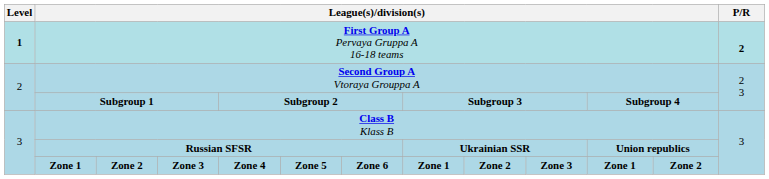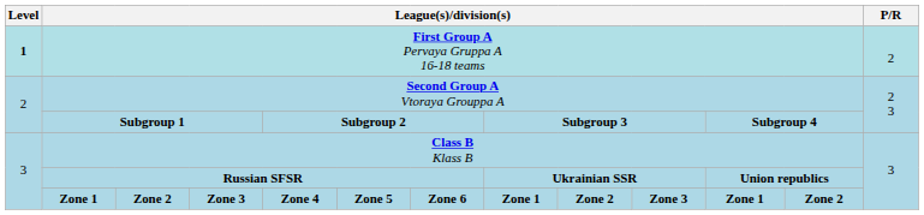First Group A Pervaya Gruppa A 16-18 teams | P/R: bold -> normal
